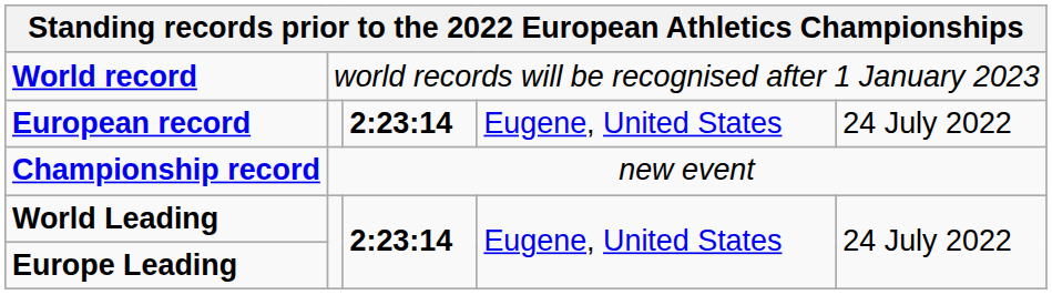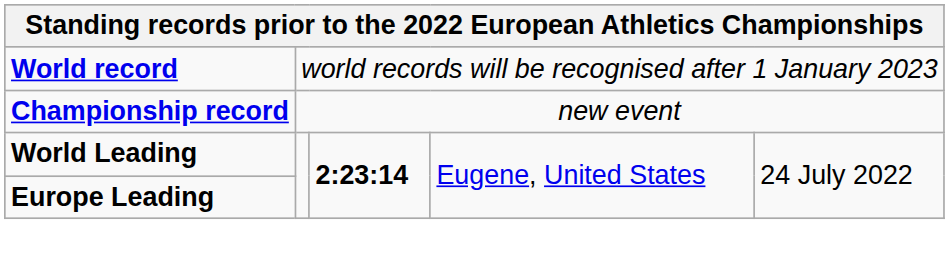- row: European record | 2:23:14 | Eugene, United States | 24 July 2022
